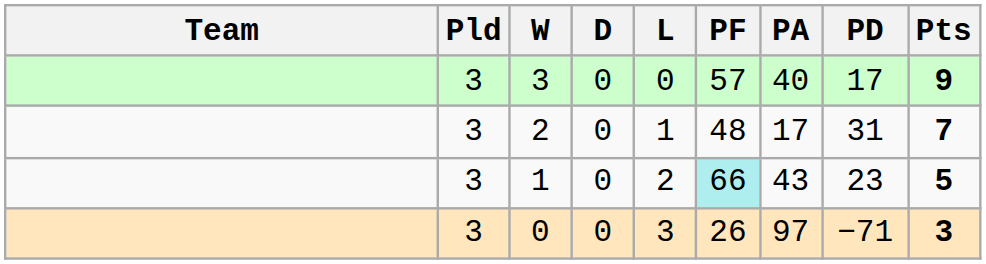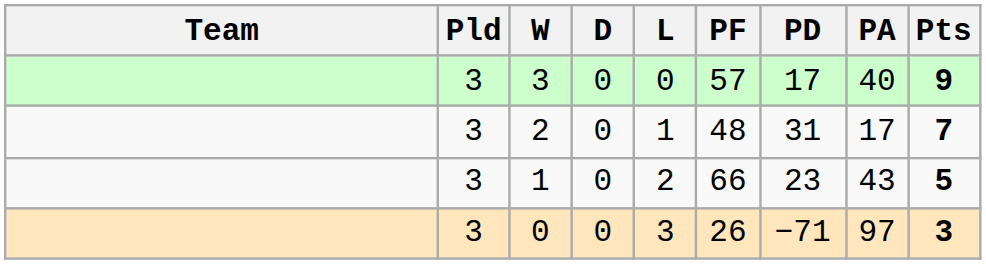columns swapped: PA <-> PD
row 4 | PF: paleturquoise background -> no background
